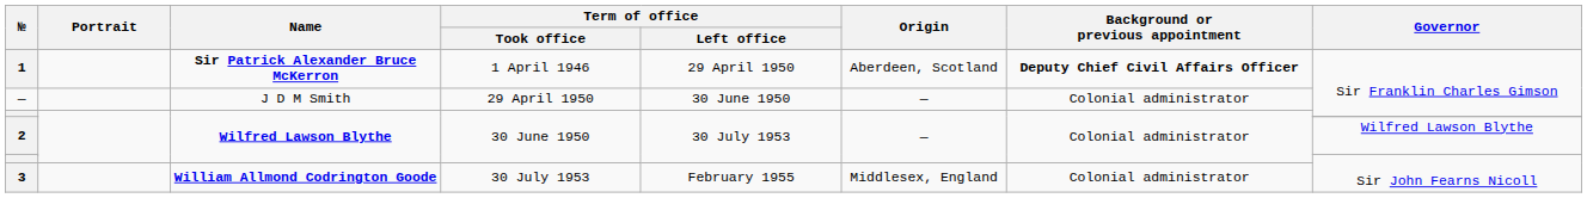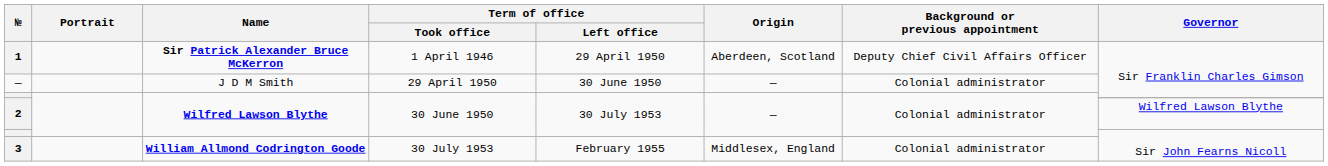1 | Background or previous appointment: bold -> normal
